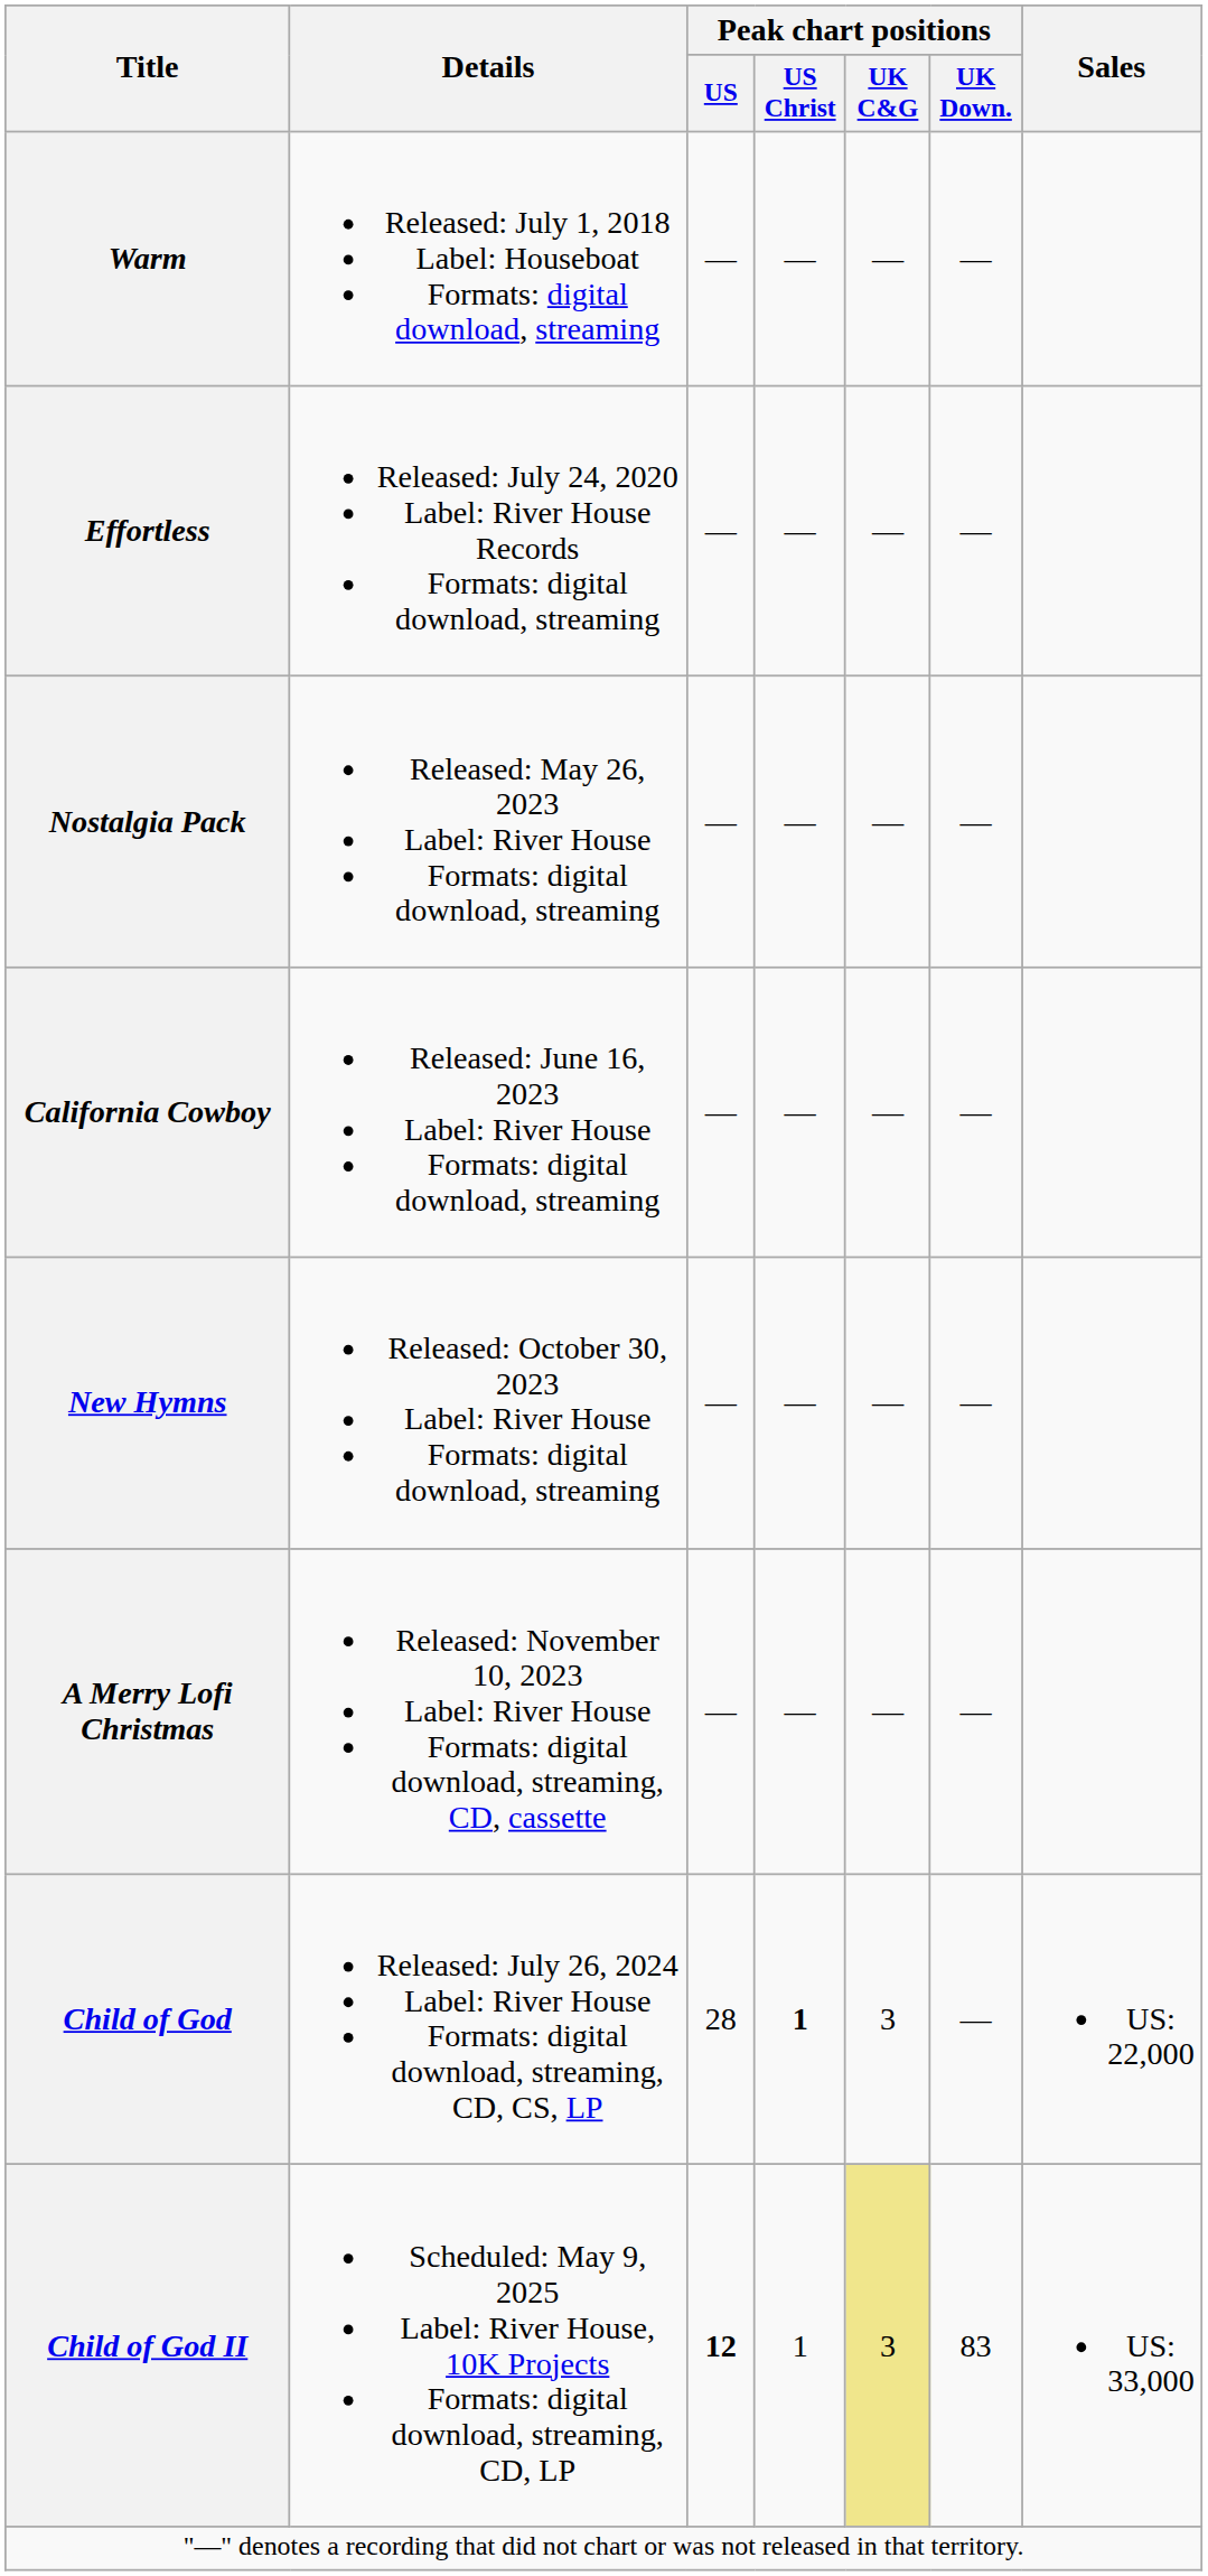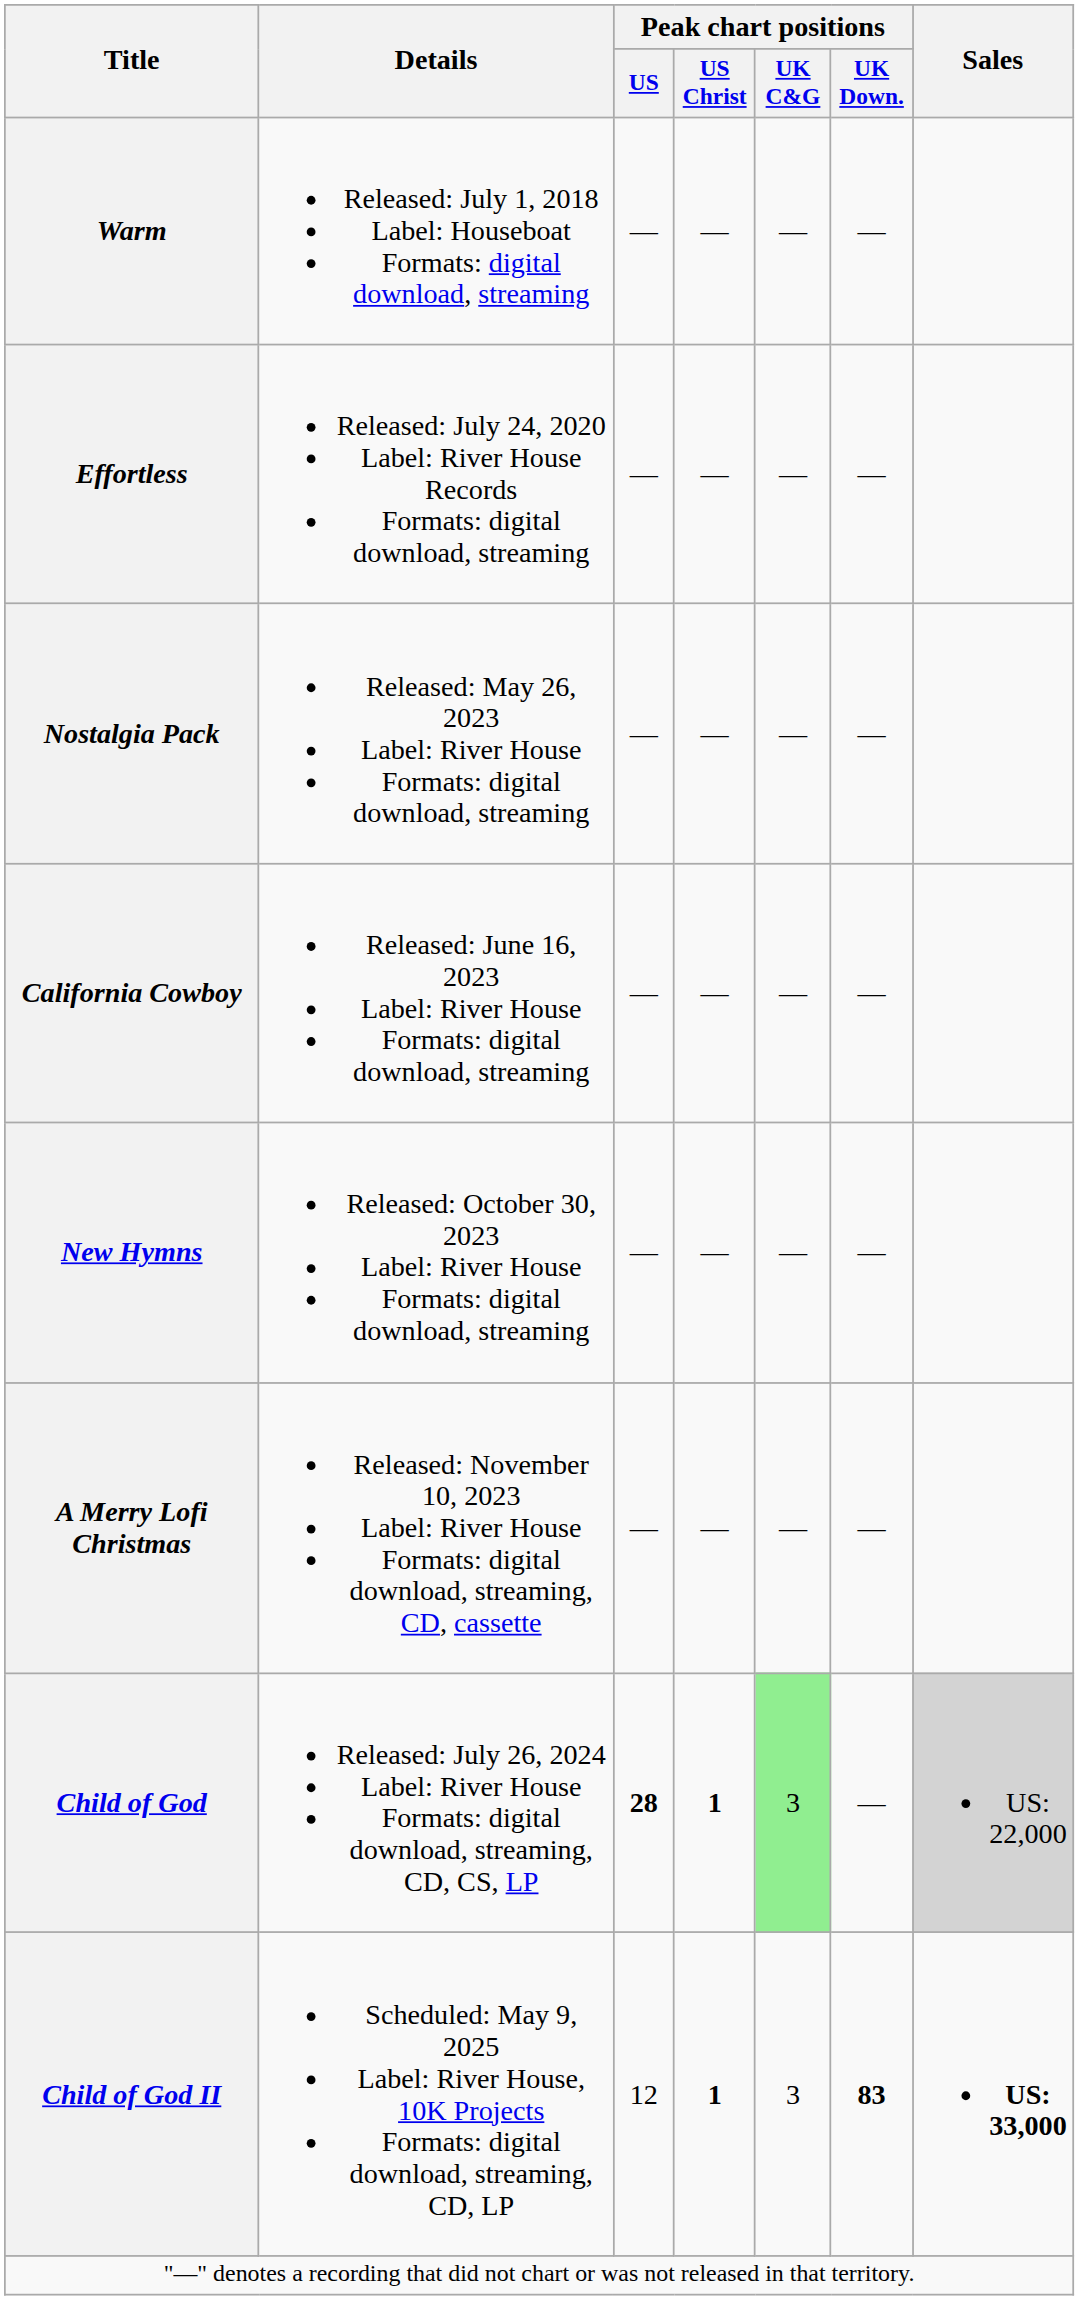Child of God | Peak chart positions / US: normal -> bold
Child of God | Peak chart positions / UK C&G: no background -> lightgreen background
Child of God | Sales: no background -> lightgrey background
Child of God II | Peak chart positions / US: bold -> normal
Child of God II | Peak chart positions / US Christ: normal -> bold
Child of God II | Peak chart positions / UK C&G: khaki background -> no background
Child of God II | Peak chart positions / UK Down.: normal -> bold
Child of God II | Sales: normal -> bold
